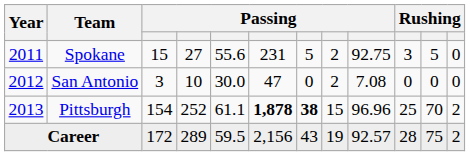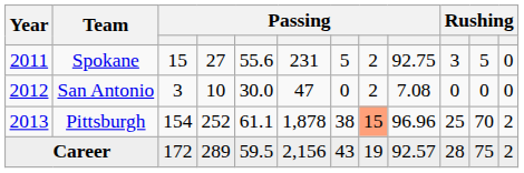Pittsburgh | column 6: bold -> normal
Pittsburgh | column 7: bold -> normal
Pittsburgh | column 8: no background -> lightsalmon background
